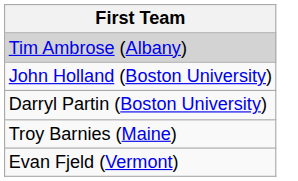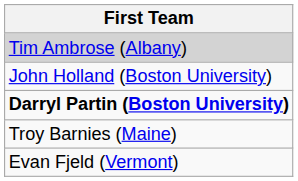row 4 | column 1: normal -> bold
